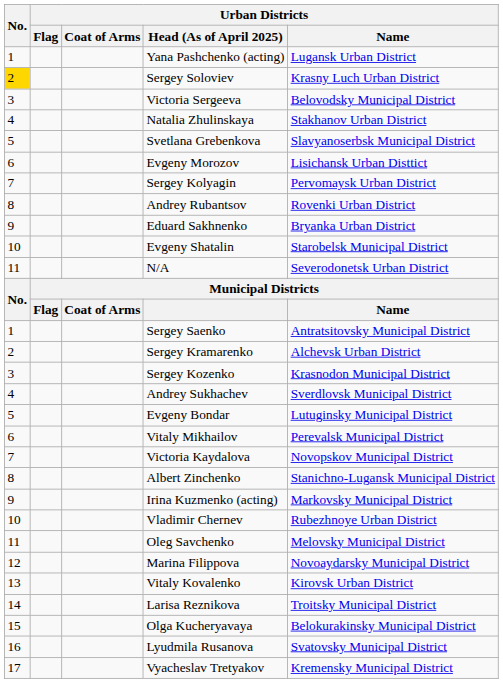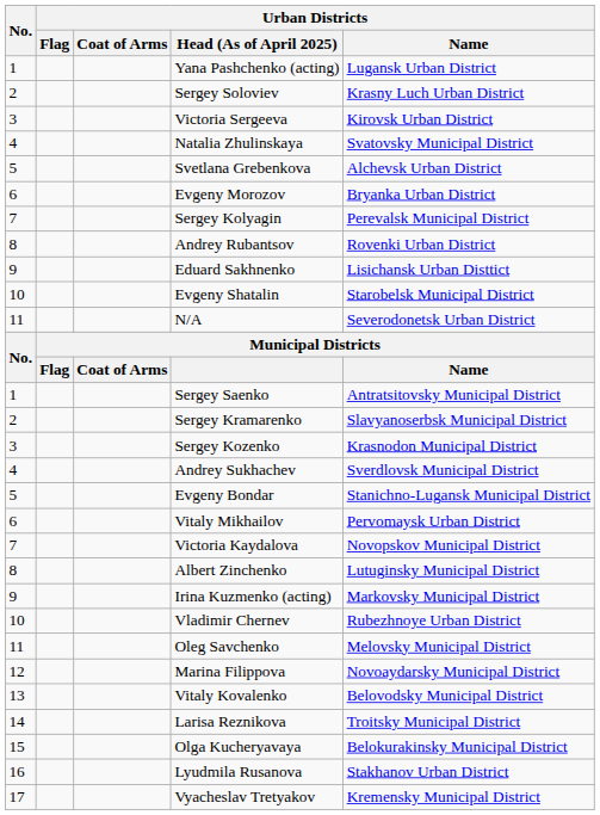Sergey Soloviev | No.: gold background -> no background
Victoria Sergeeva | Urban Districts / Name: Belovodsky Municipal District -> Kirovsk Urban District
Natalia Zhulinskaya | Urban Districts / Name: Stakhanov Urban District -> Svatovsky Municipal District
Svetlana Grebenkova | Urban Districts / Name: Slavyanoserbsk Municipal District -> Alchevsk Urban District
Evgeny Morozov | Urban Districts / Name: Lisichansk Urban Disttict -> Bryanka Urban District
Sergey Kolyagin | Urban Districts / Name: Pervomaysk Urban District -> Perevalsk Municipal District
Eduard Sakhnenko | Urban Districts / Name: Bryanka Urban District -> Lisichansk Urban Disttict
Sergey Kramarenko | Urban Districts / Name: Alchevsk Urban District -> Slavyanoserbsk Municipal District
Evgeny Bondar | Urban Districts / Name: Lutuginsky Municipal District -> Stanichno-Lugansk Municipal District
Vitaly Mikhailov | Urban Districts / Name: Perevalsk Municipal District -> Pervomaysk Urban District
Albert Zinchenko | Urban Districts / Name: Stanichno-Lugansk Municipal District -> Lutuginsky Municipal District
Vitaly Kovalenko | Urban Districts / Name: Kirovsk Urban District -> Belovodsky Municipal District
Lyudmila Rusanova | Urban Districts / Name: Svatovsky Municipal District -> Stakhanov Urban District
